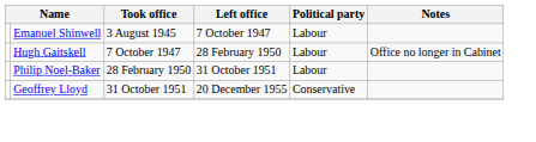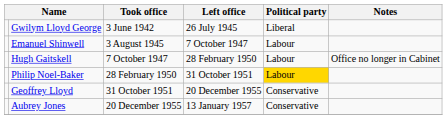+ row: Gwilym Lloyd George | 3 June 1942 | 26 July 1945 | Liberal
Philip Noel-Baker | Political party: no background -> gold background
+ row: Aubrey Jones | 20 December 1955 | 13 January 1957 | Conservative
